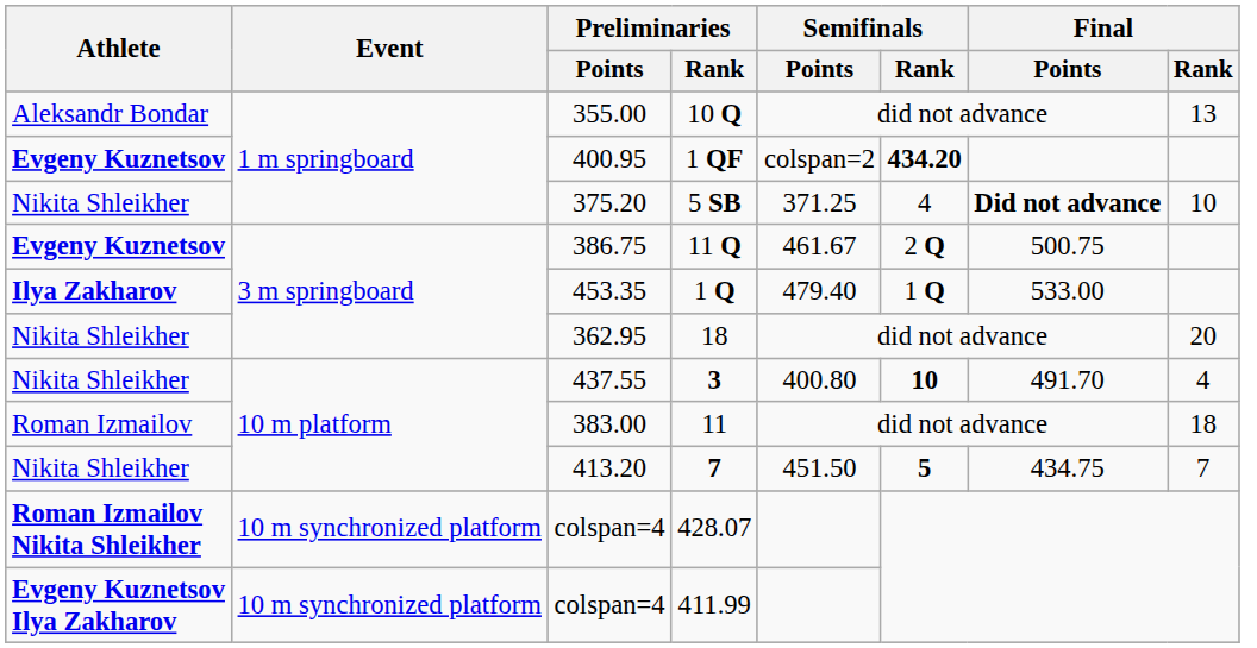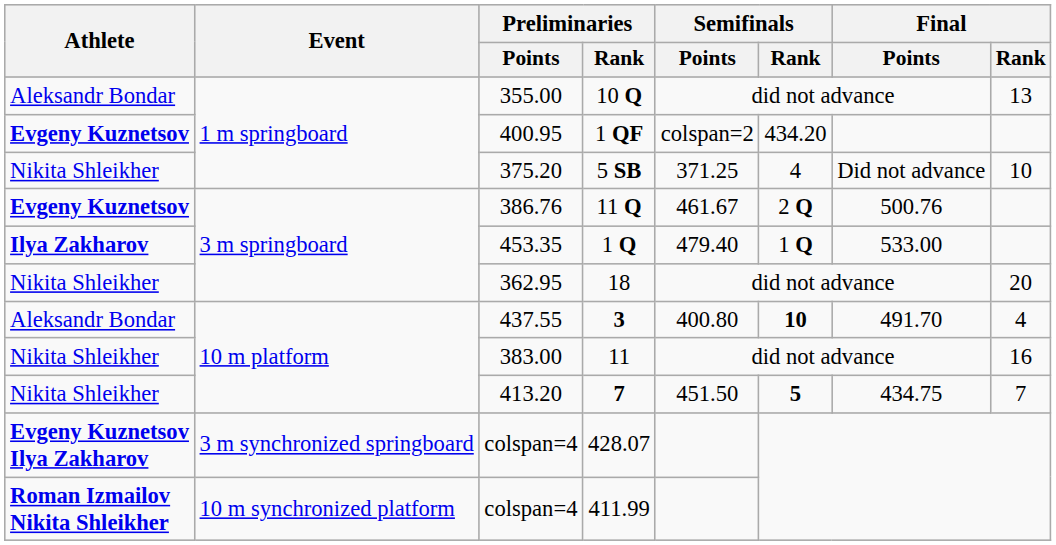1 QF | Semifinals / Rank: bold -> normal
5 SB | Final / Points: bold -> normal
11 Q | Preliminaries / Points: 386.75 -> 386.76
11 Q | Final / Points: 500.75 -> 500.76
3 | Athlete: Nikita Shleikher -> Aleksandr Bondar
11 | Athlete: Roman Izmailov -> Nikita Shleikher
11 | Final / Rank: 18 -> 16
428.07 | Athlete: Roman Izmailov Nikita Shleikher -> Evgeny Kuznetsov Ilya Zakharov
428.07 | Event: 10 m synchronized platform -> 3 m synchronized springboard
411.99 | Athlete: Evgeny Kuznetsov Ilya Zakharov -> Roman Izmailov Nikita Shleikher
